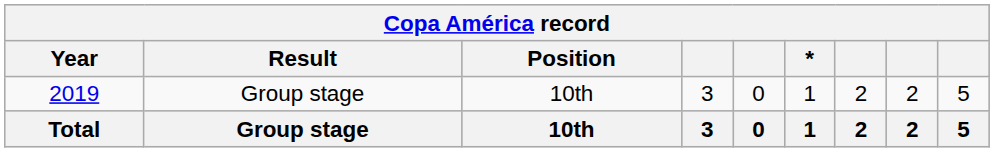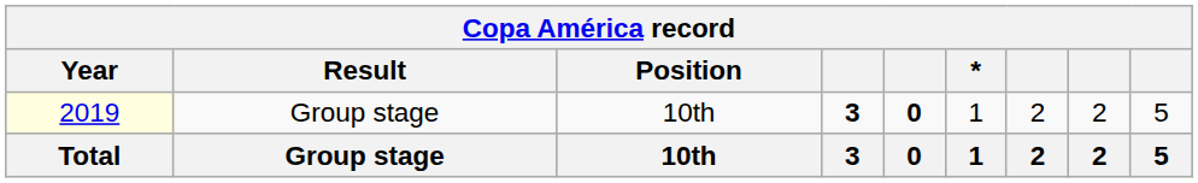row 3 | Year: no background -> lightyellow background
row 3 | column 4: normal -> bold
row 3 | column 5: normal -> bold
